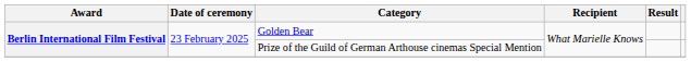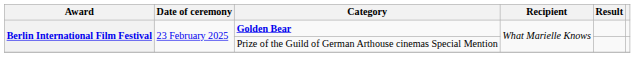Golden Bear | Category: normal -> bold
